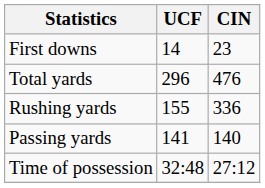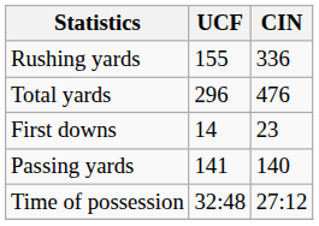rows swapped: First downs <-> Rushing yards
